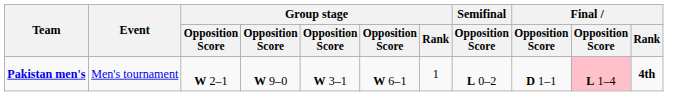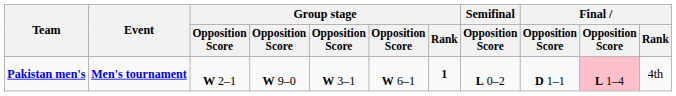Pakistan men's | Event: normal -> bold
Pakistan men's | Group stage / Rank: normal -> bold
Pakistan men's | Final / Rank: bold -> normal
